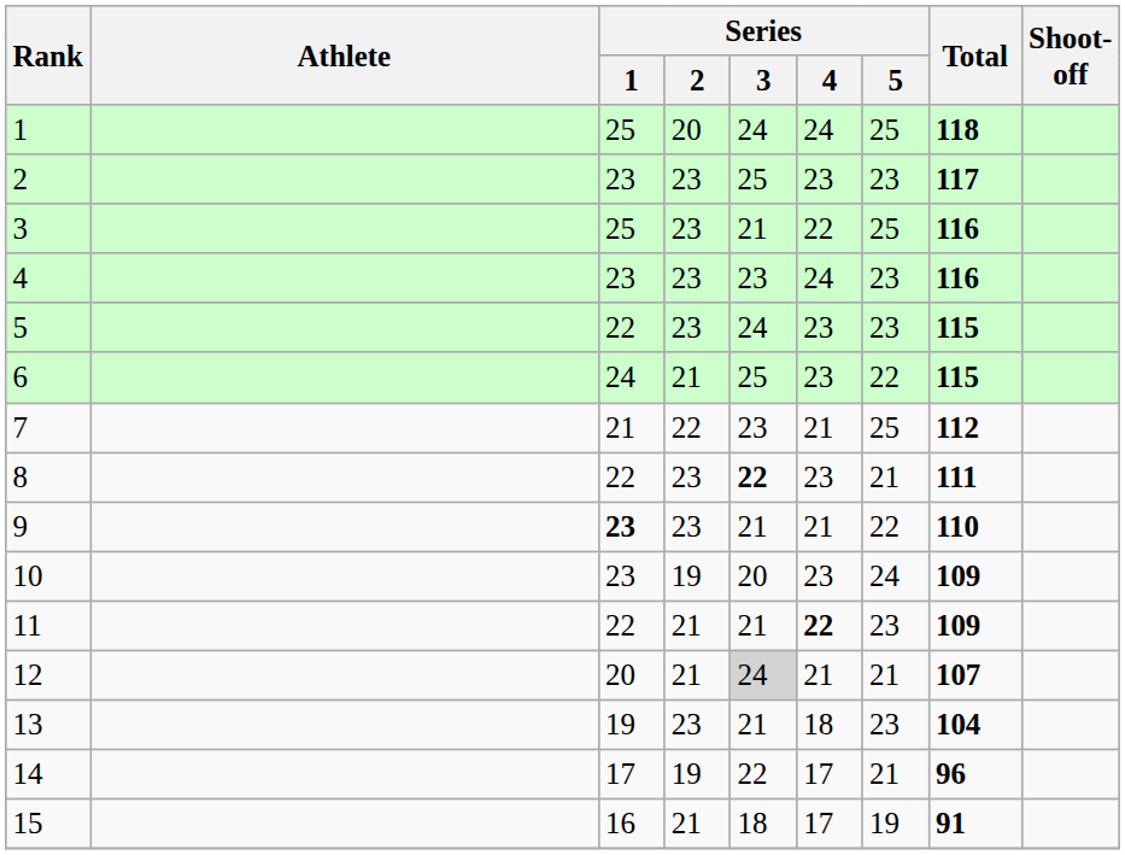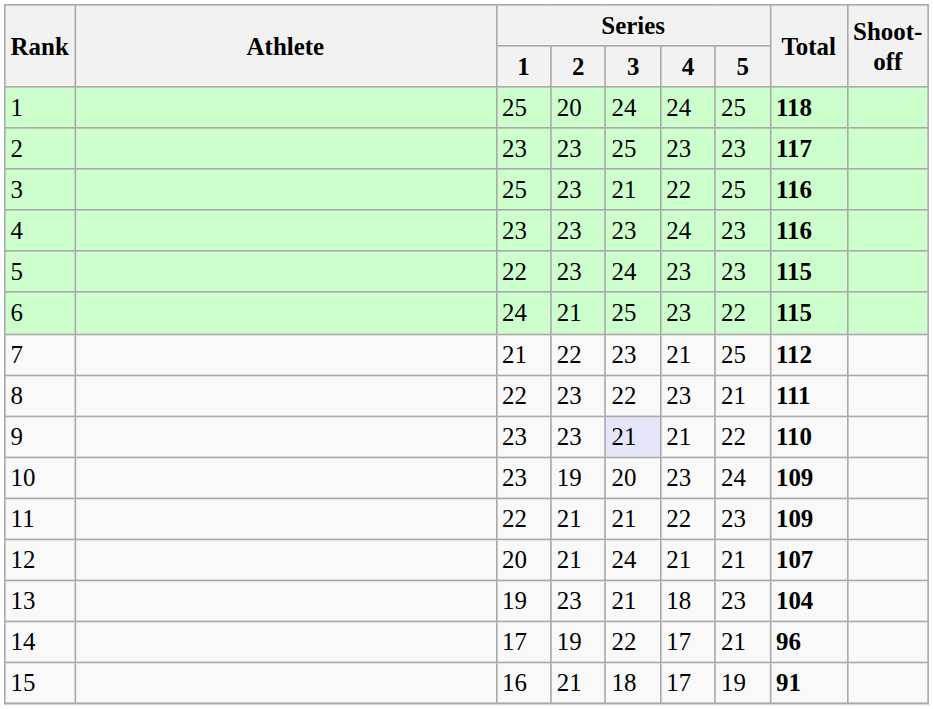8 | Series / 3: bold -> normal
9 | Series / 1: bold -> normal
9 | Series / 3: no background -> lavender background
11 | Series / 4: bold -> normal
12 | Series / 3: lightgrey background -> no background
